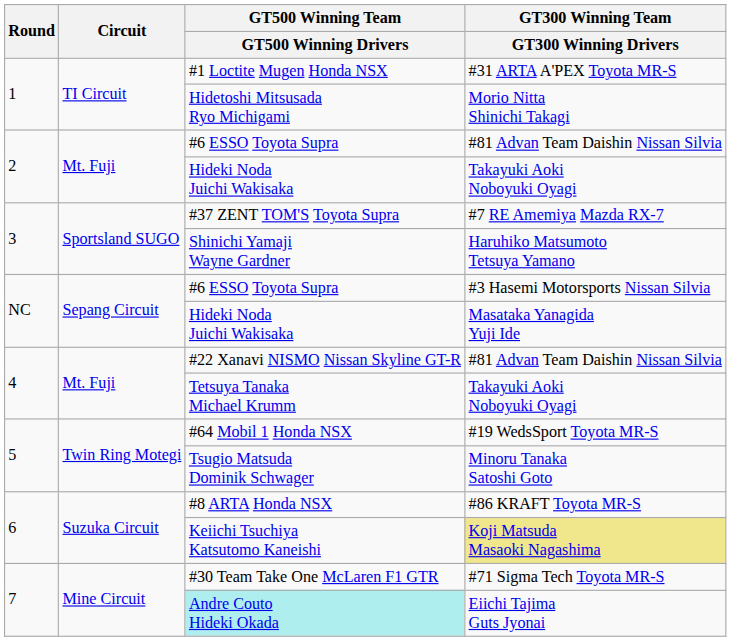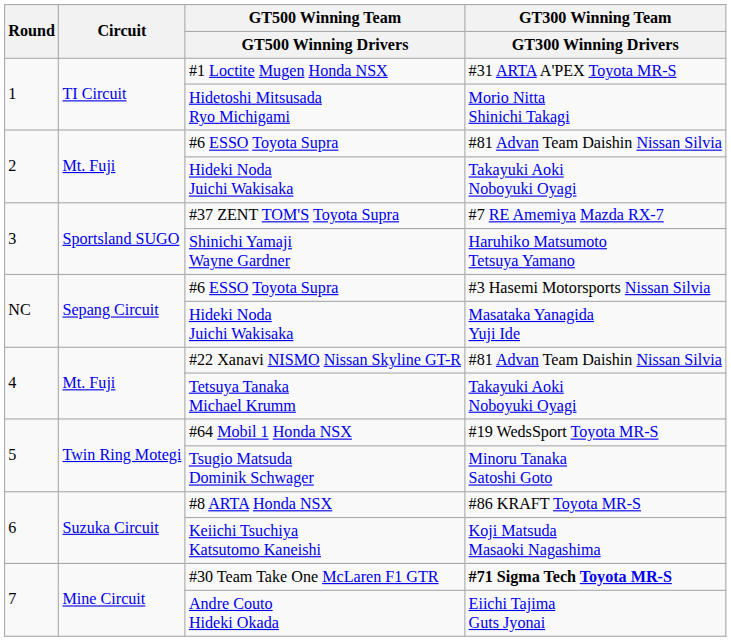Keiichi Tsuchiya Katsutomo Kaneishi | GT300 Winning Team / GT300 Winning Drivers: khaki background -> no background
#30 Team Take One McLaren F1 GTR | GT300 Winning Team / GT300 Winning Drivers: normal -> bold
Andre Couto Hideki Okada | GT500 Winning Team / GT500 Winning Drivers: paleturquoise background -> no background
